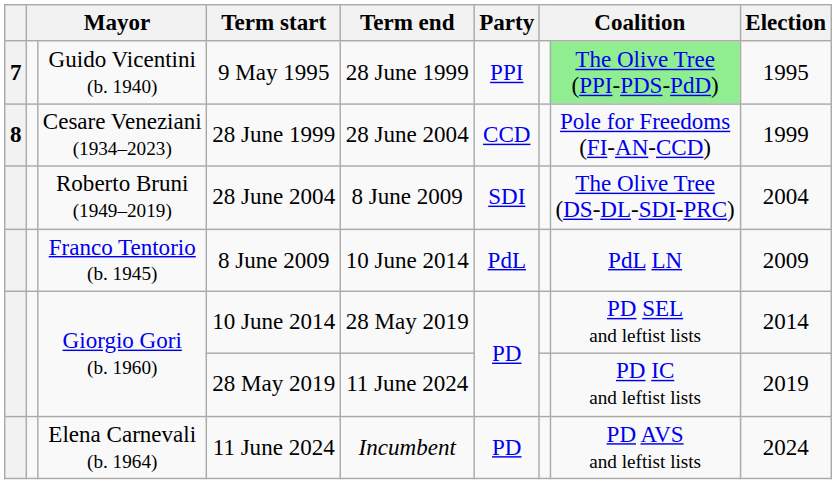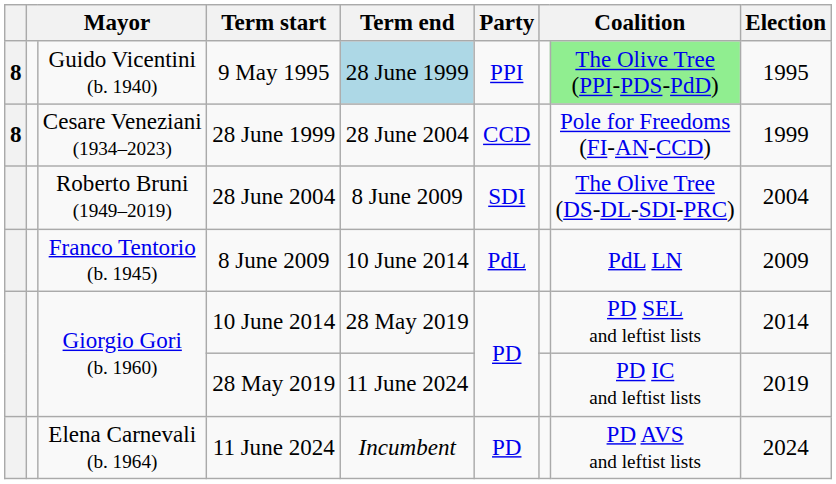9 May 1995 | column 1: 7 -> 8
9 May 1995 | Term end: no background -> lightblue background
